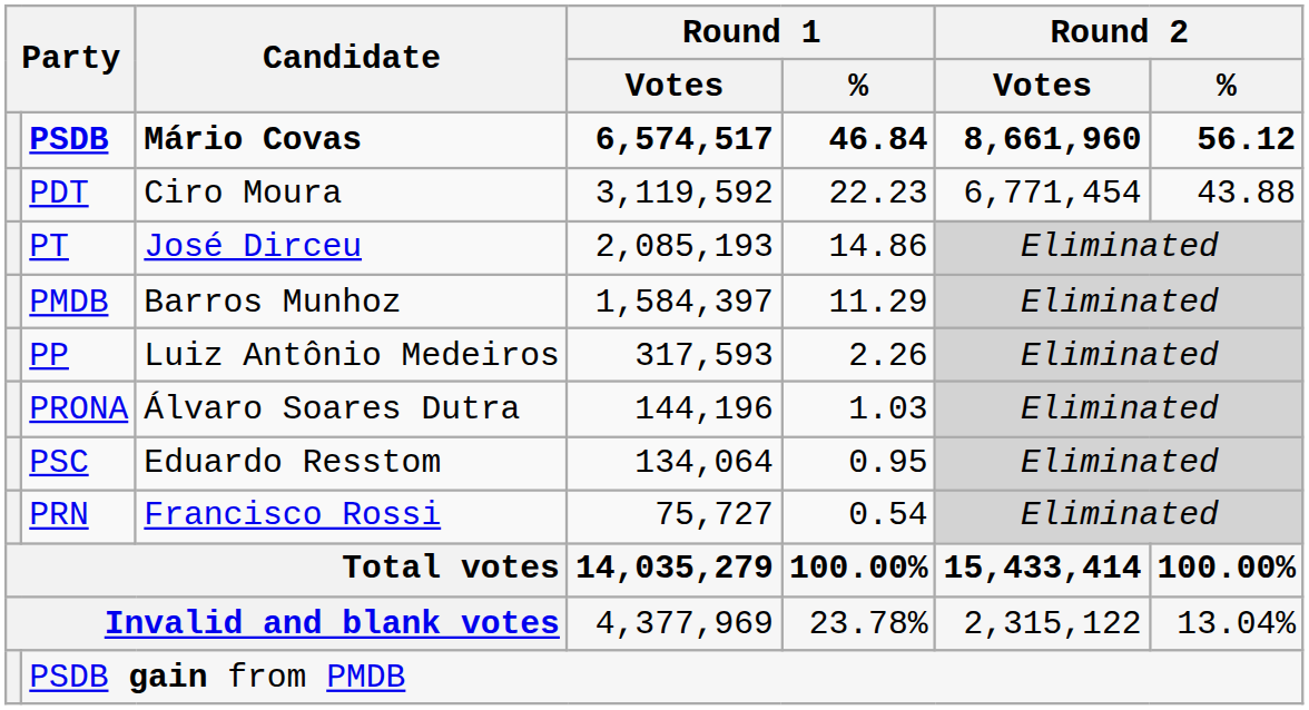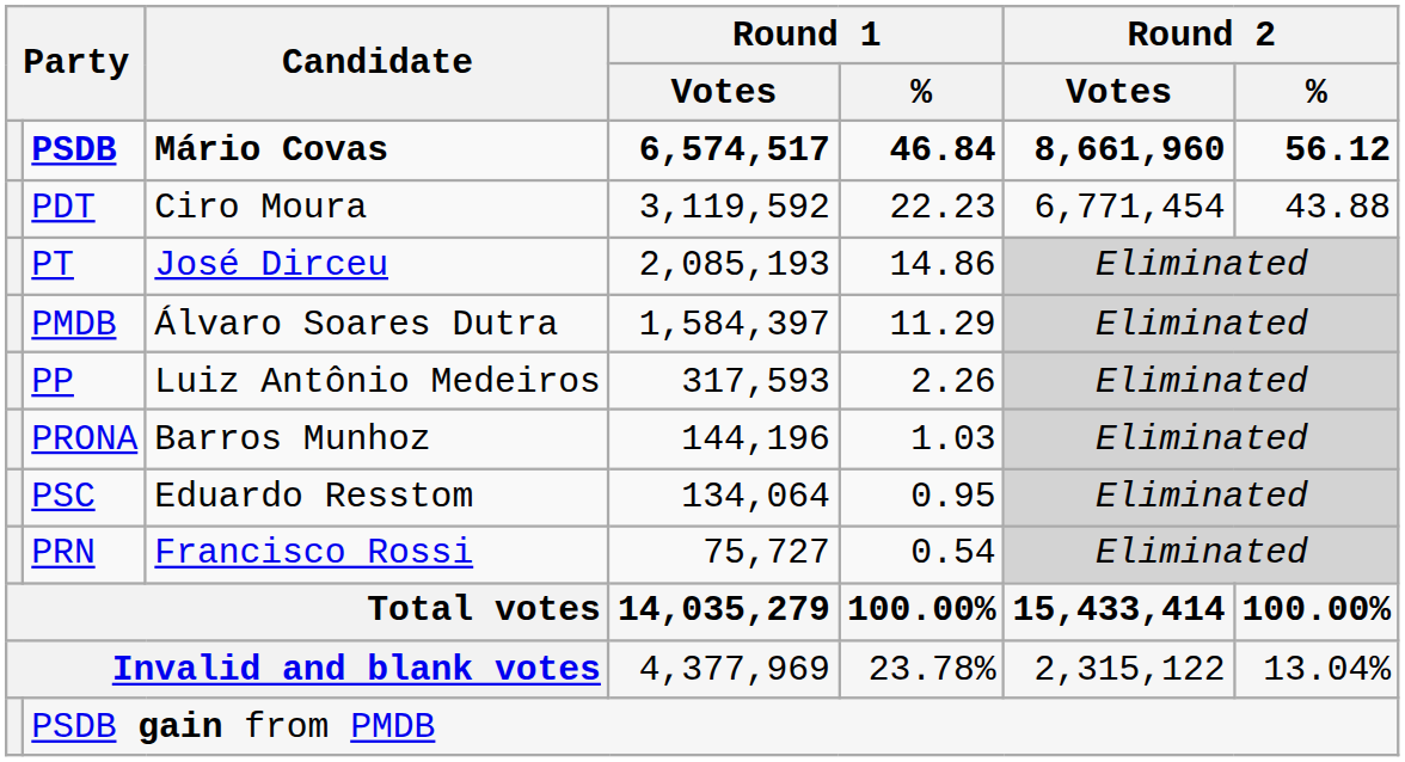PMDB | Candidate: Barros Munhoz -> Álvaro Soares Dutra
PRONA | Candidate: Álvaro Soares Dutra -> Barros Munhoz
